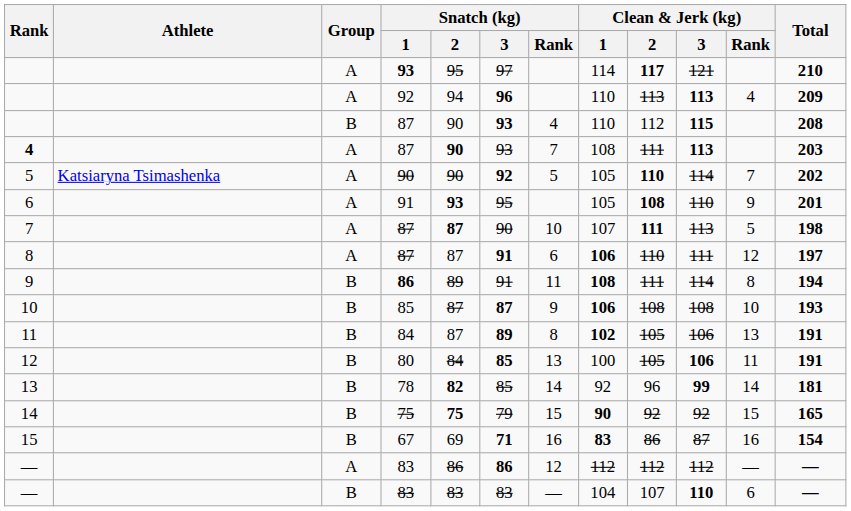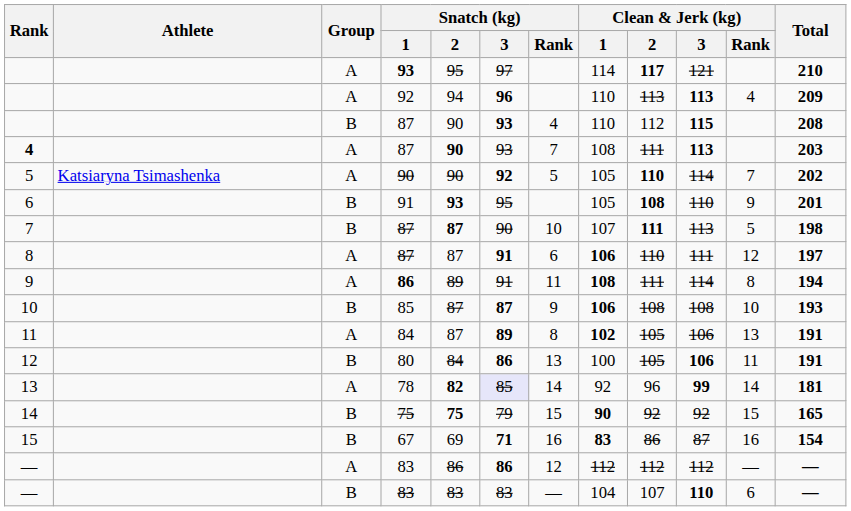row 8 | Group: A -> B
row 9 | Group: A -> B
row 11 | Group: B -> A
row 13 | Group: B -> A
row 14 | Snatch (kg) / 3: 85 -> 86
row 15 | Group: B -> A
row 15 | Snatch (kg) / 3: no background -> lavender background
